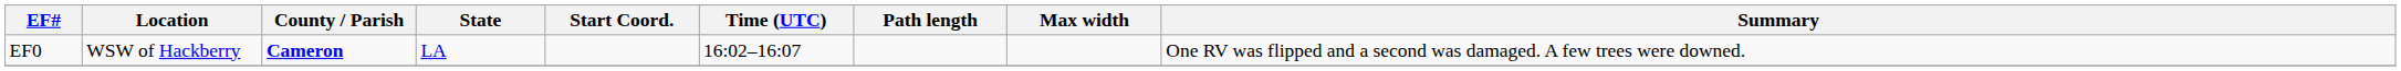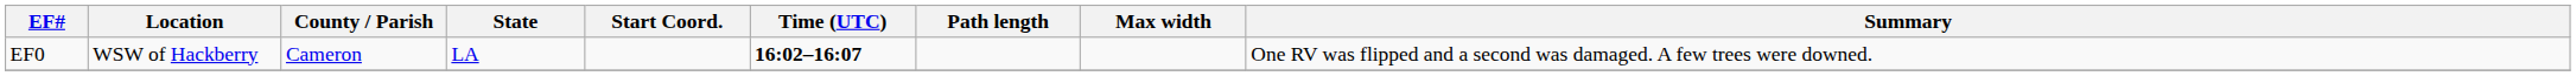EF0 | County / Parish: bold -> normal
EF0 | Time (UTC): normal -> bold
